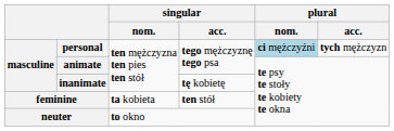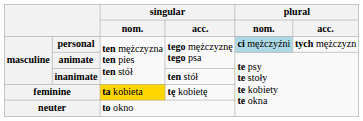inanimate | singular / acc.: tę kobietę -> ten stół
feminine | singular / nom.: no background -> gold background
feminine | singular / acc.: ten stół -> tę kobietę
